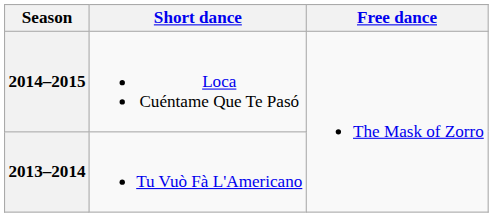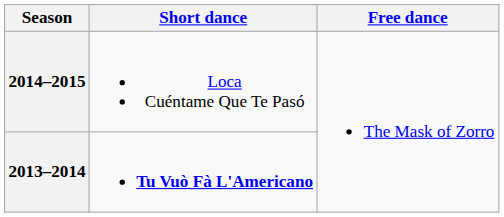2013–2014 | Short dance: normal -> bold
